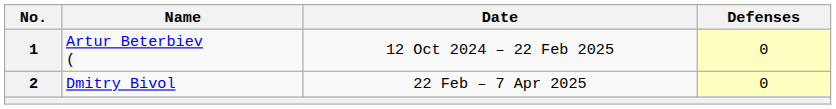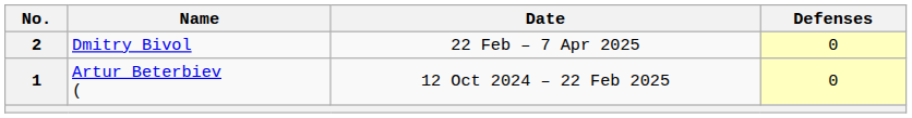rows swapped: 1 <-> 2
